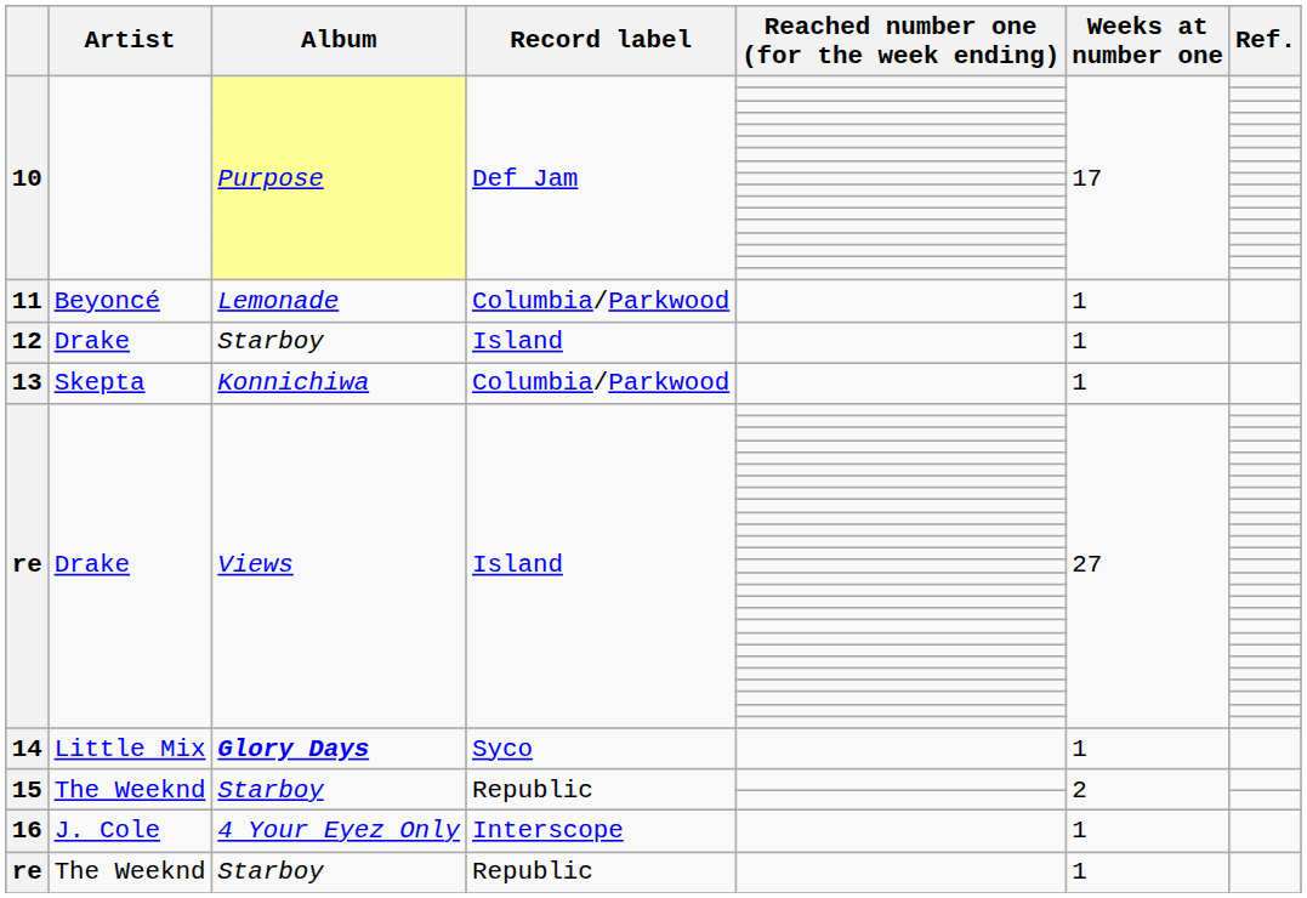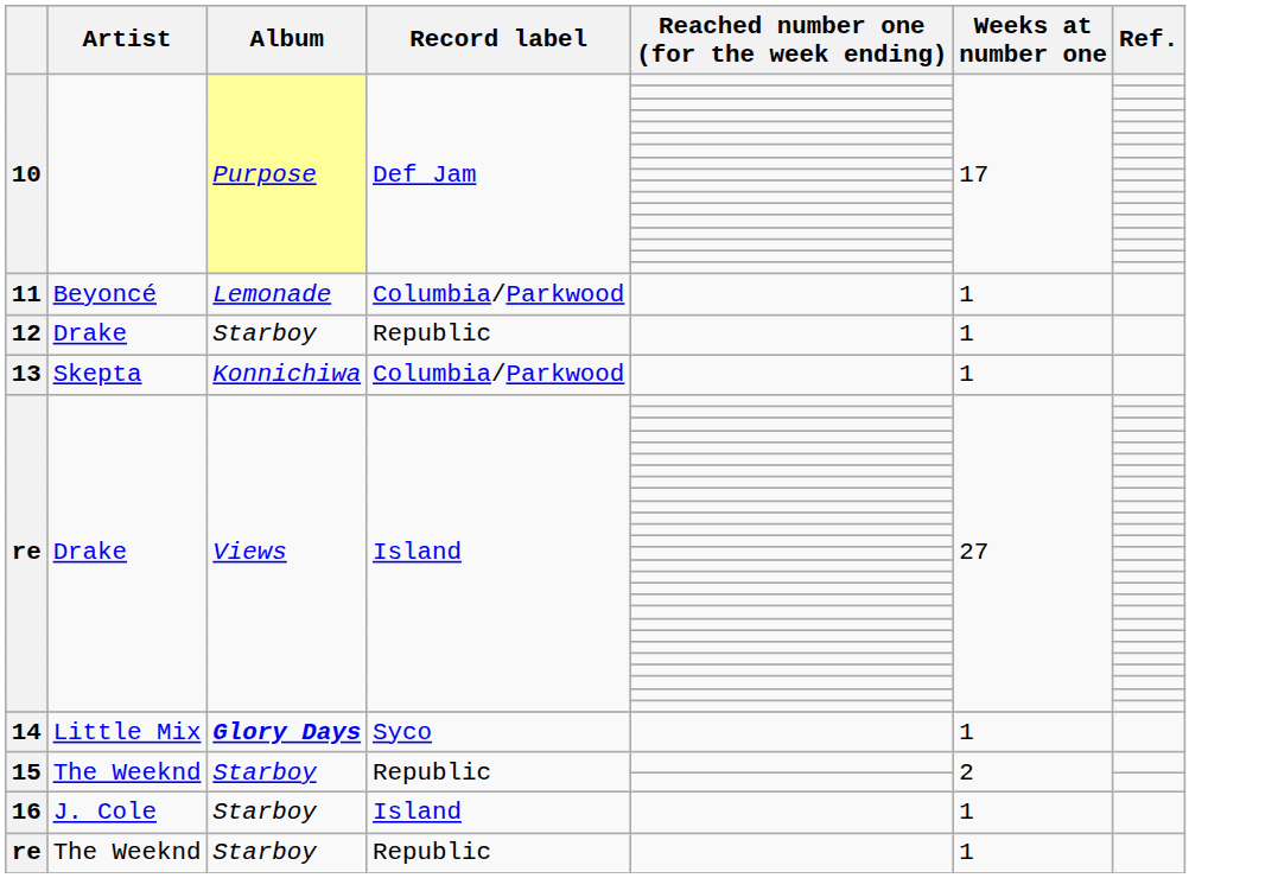12 | Record label: Island -> Republic
16 | Album: 4 Your Eyez Only -> Starboy
16 | Record label: Interscope -> Island
